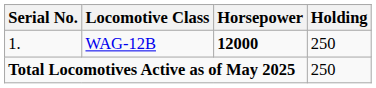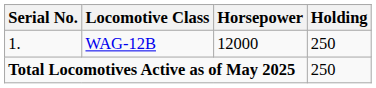1. | Horsepower: bold -> normal
